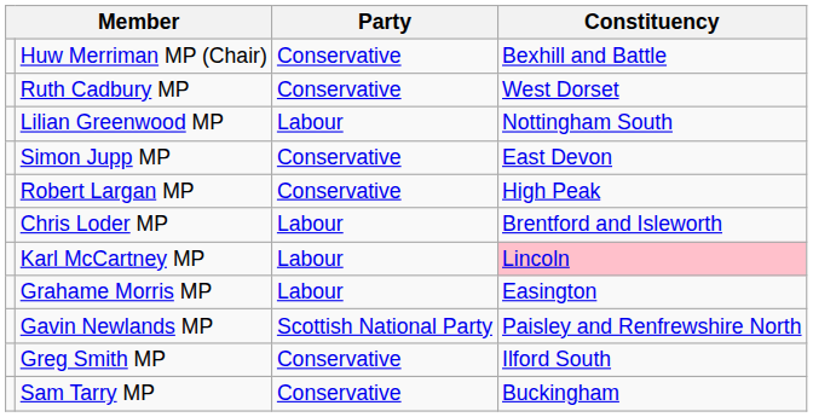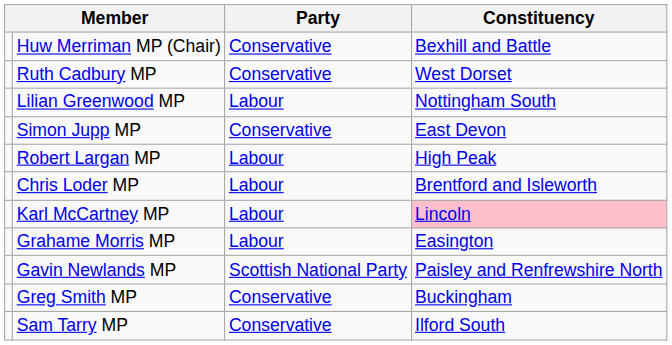Robert Largan MP | Party: Conservative -> Labour
Greg Smith MP | column 4: Ilford South -> Buckingham
Sam Tarry MP | column 4: Buckingham -> Ilford South
